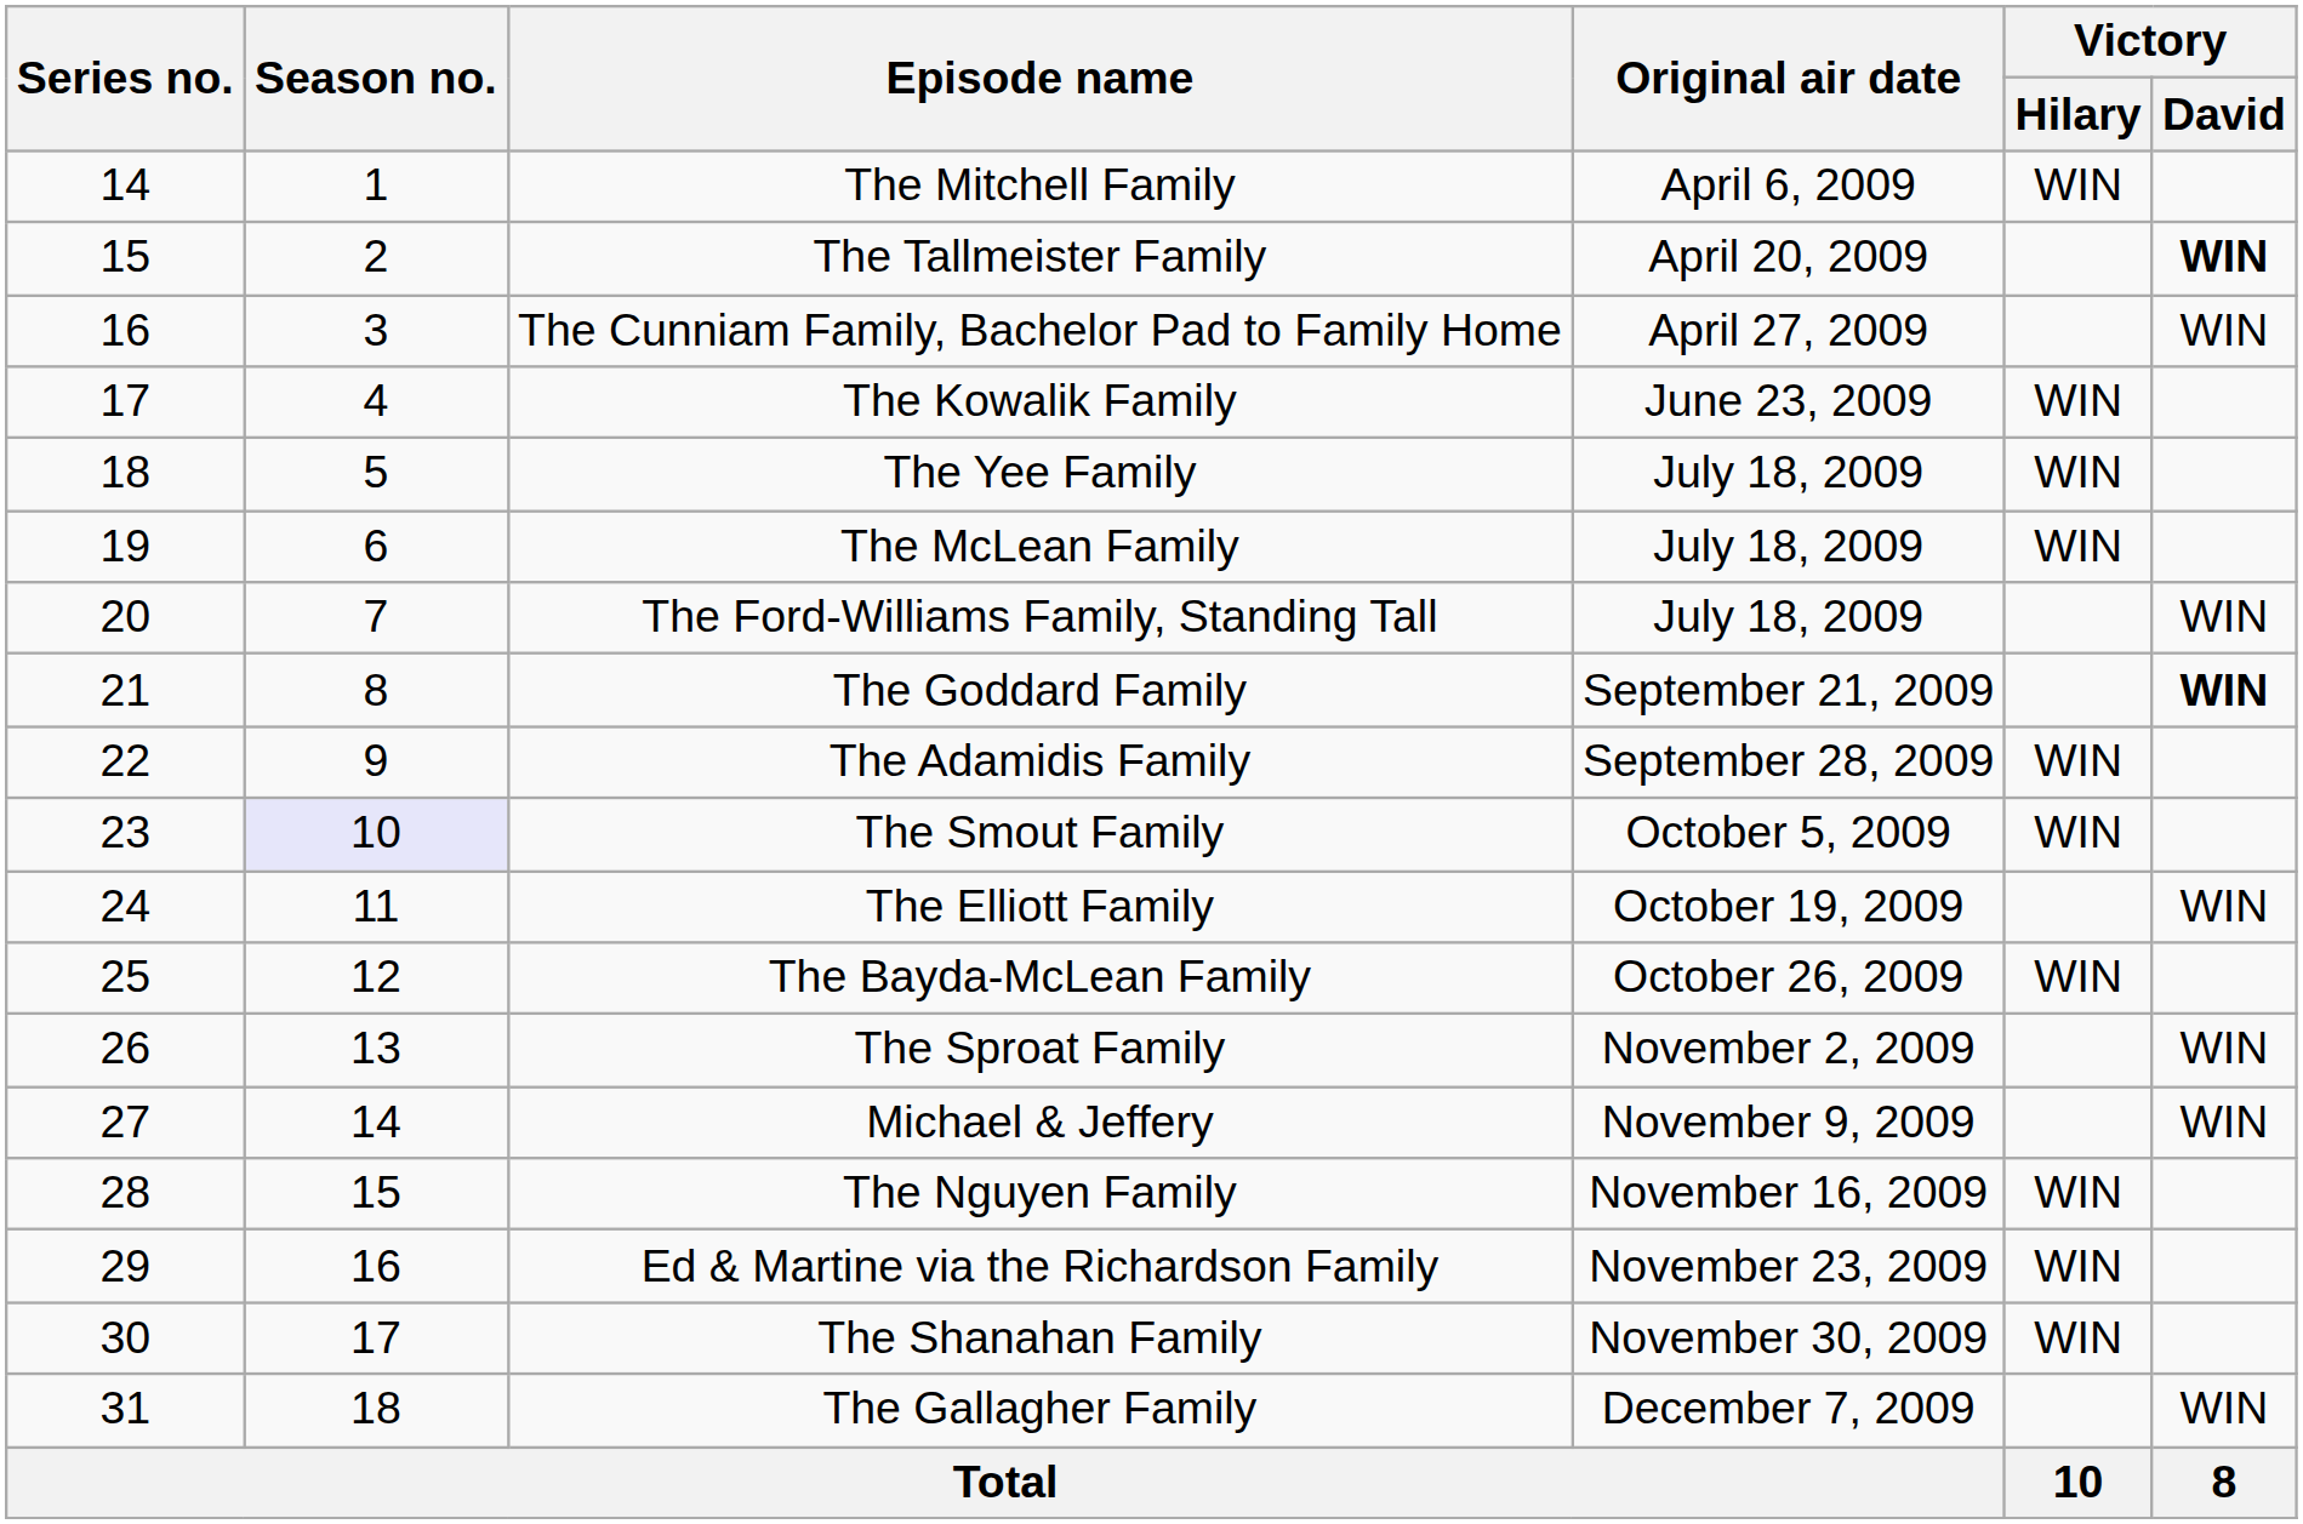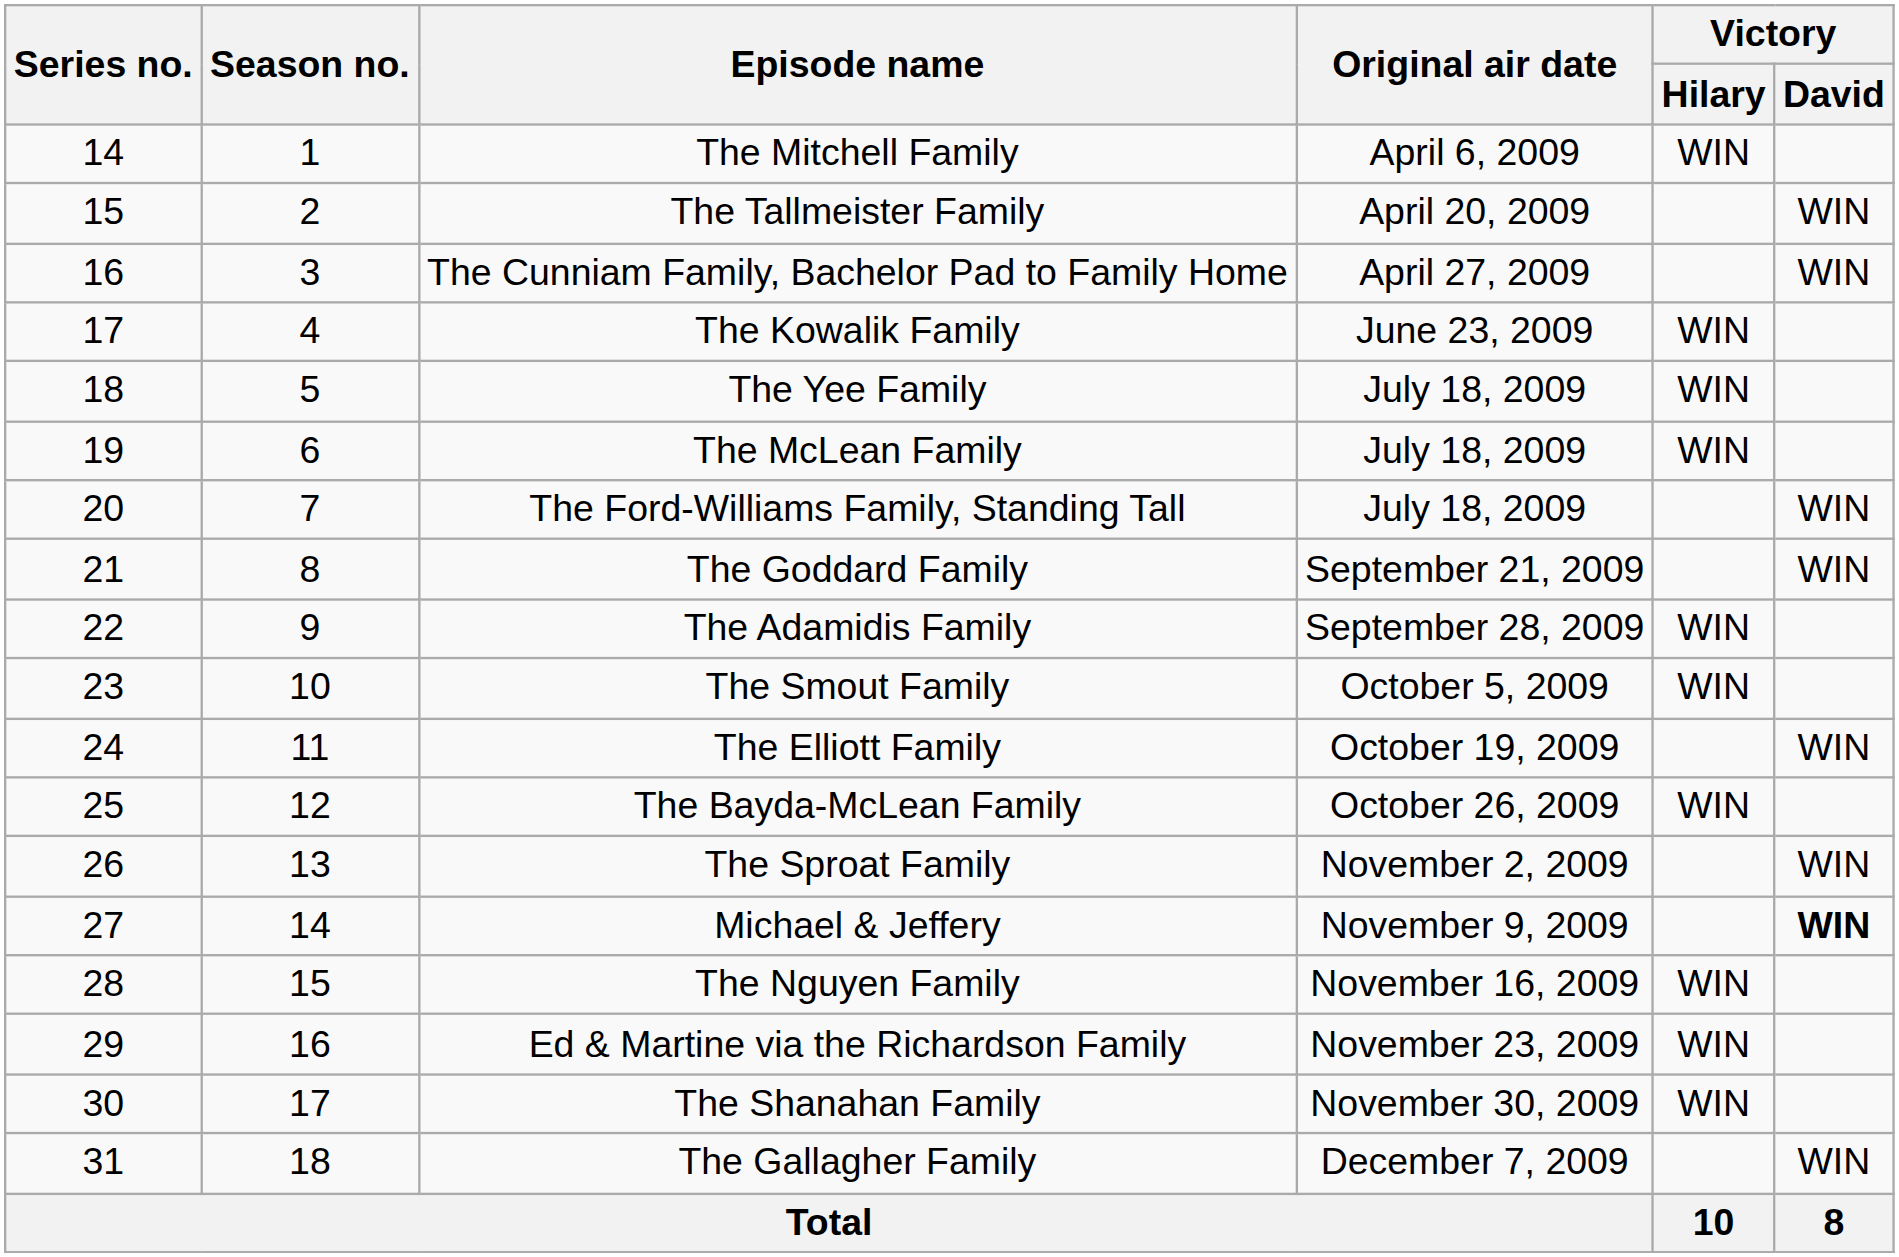The Tallmeister Family | Victory / David: bold -> normal
The Goddard Family | Victory / David: bold -> normal
The Smout Family | Season no.: lavender background -> no background
Michael & Jeffery | Victory / David: normal -> bold
